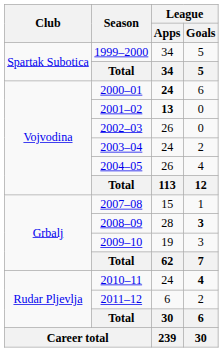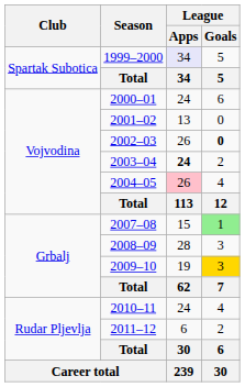1999–2000 | League / Apps: no background -> lavender background
2000–01 | League / Apps: bold -> normal
2001–02 | League / Apps: bold -> normal
2002–03 | League / Goals: normal -> bold
2003–04 | League / Apps: normal -> bold
2004–05 | League / Apps: no background -> pink background
2007–08 | League / Goals: no background -> lightgreen background
2008–09 | League / Goals: bold -> normal
2009–10 | League / Goals: no background -> gold background
2010–11 | League / Goals: bold -> normal
